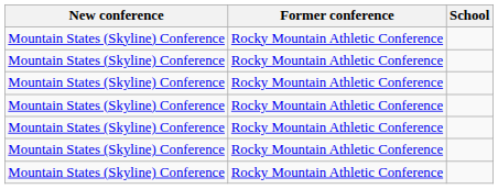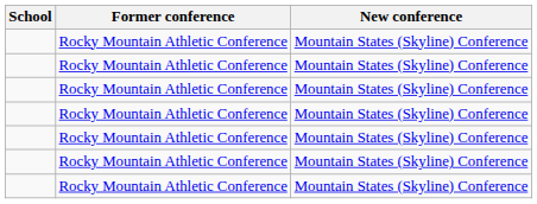columns swapped: School <-> New conference
